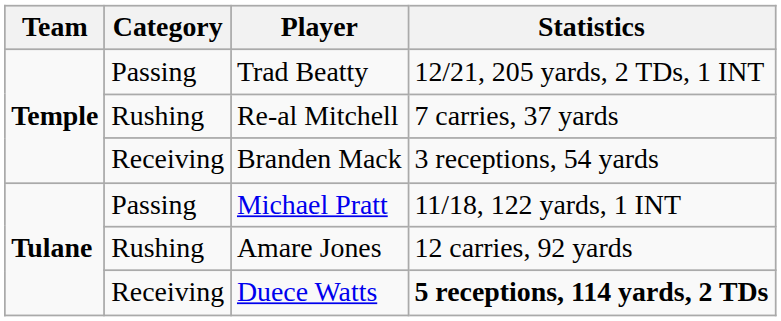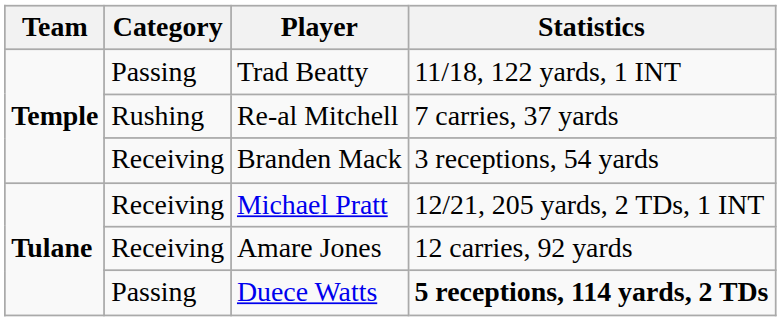Trad Beatty | Statistics: 12/21, 205 yards, 2 TDs, 1 INT -> 11/18, 122 yards, 1 INT
Michael Pratt | Category: Passing -> Receiving
Michael Pratt | Statistics: 11/18, 122 yards, 1 INT -> 12/21, 205 yards, 2 TDs, 1 INT
Amare Jones | Category: Rushing -> Receiving
Duece Watts | Category: Receiving -> Passing
